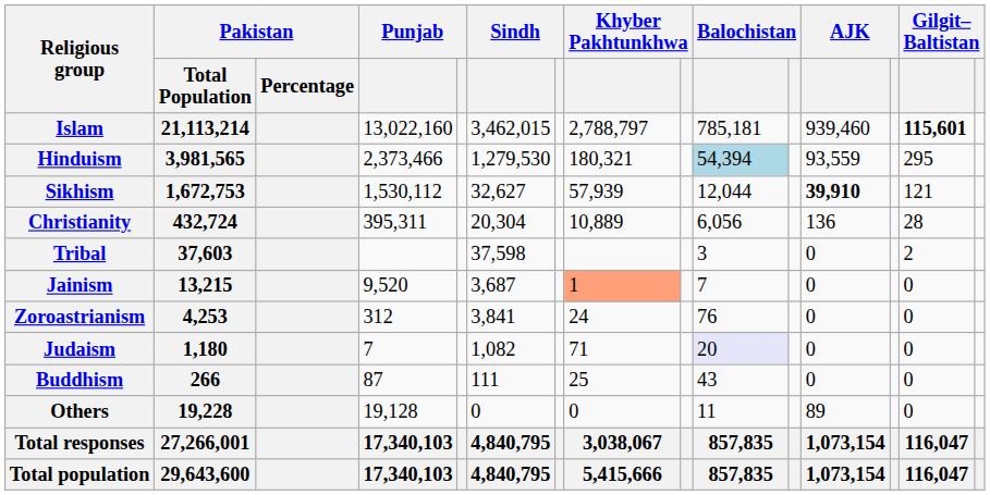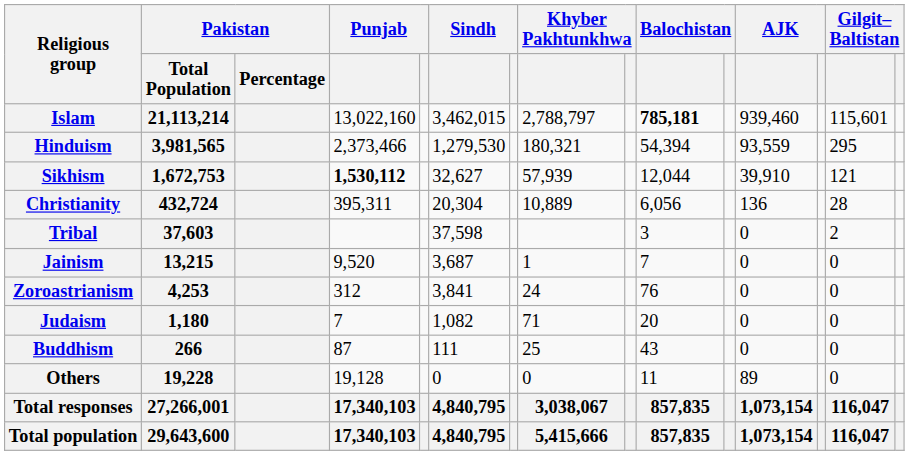Islam | column 10: normal -> bold
Islam | column 14: bold -> normal
Hinduism | column 10: lightblue background -> no background
Sikhism | column 4: normal -> bold
Sikhism | column 12: bold -> normal
Jainism | column 8: lightsalmon background -> no background
Judaism | column 10: lavender background -> no background
